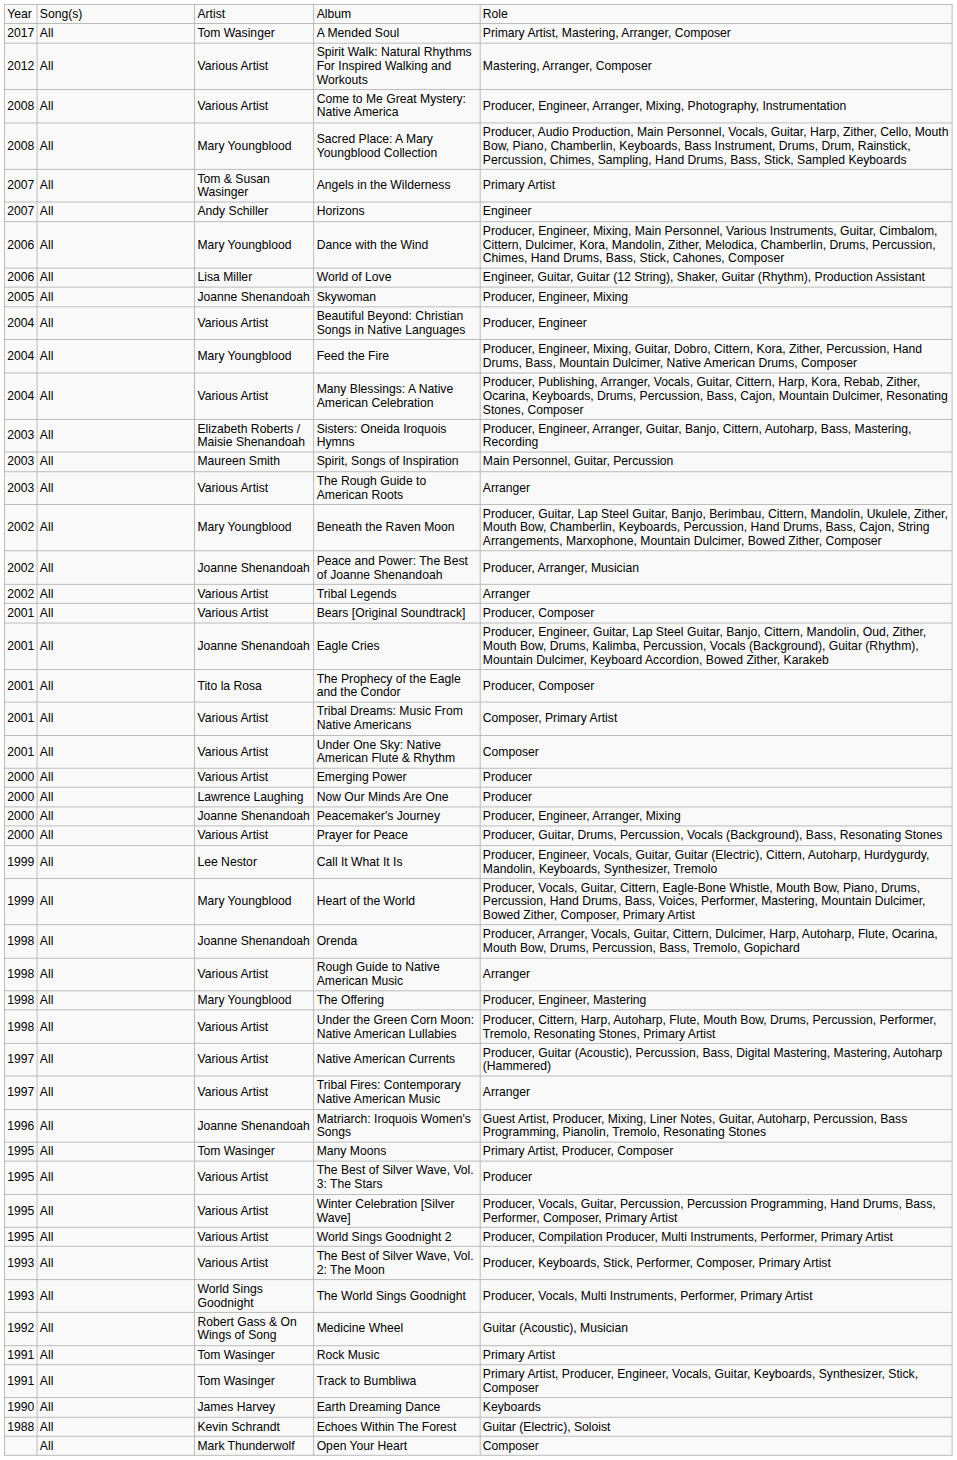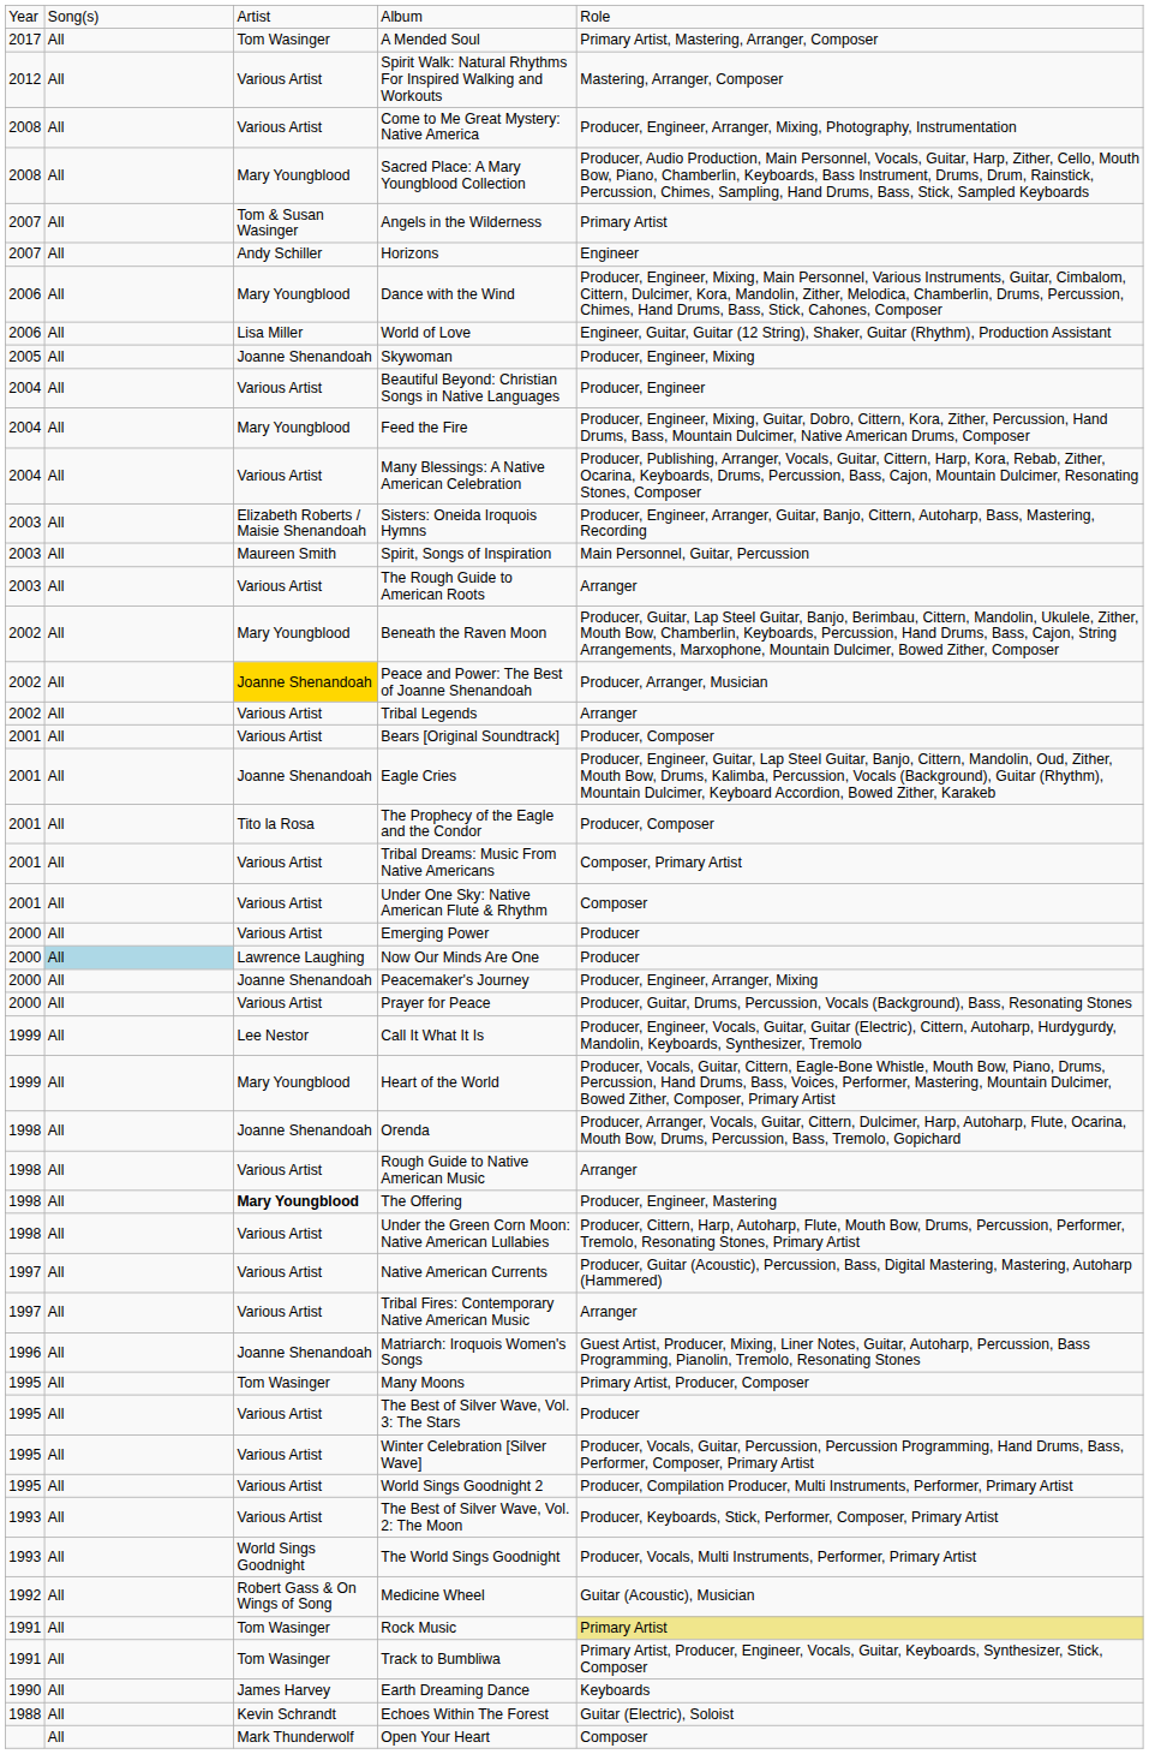row 18 | column 3: no background -> gold background
row 26 | column 2: no background -> lightblue background
row 33 | column 3: normal -> bold
row 45 | column 5: no background -> khaki background
